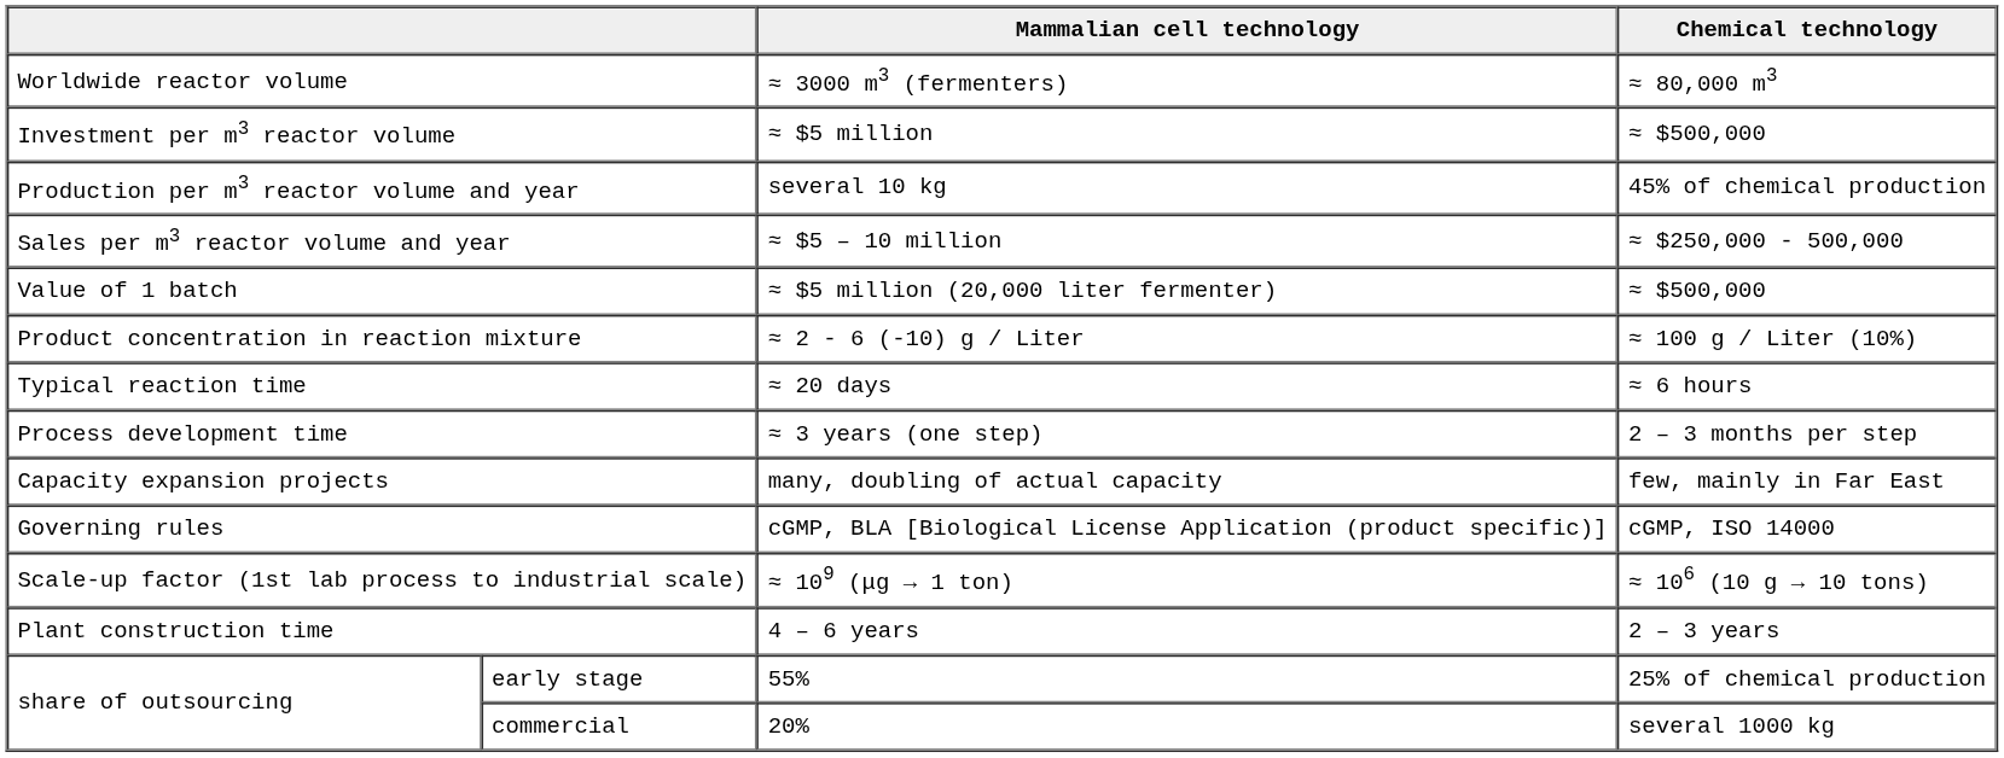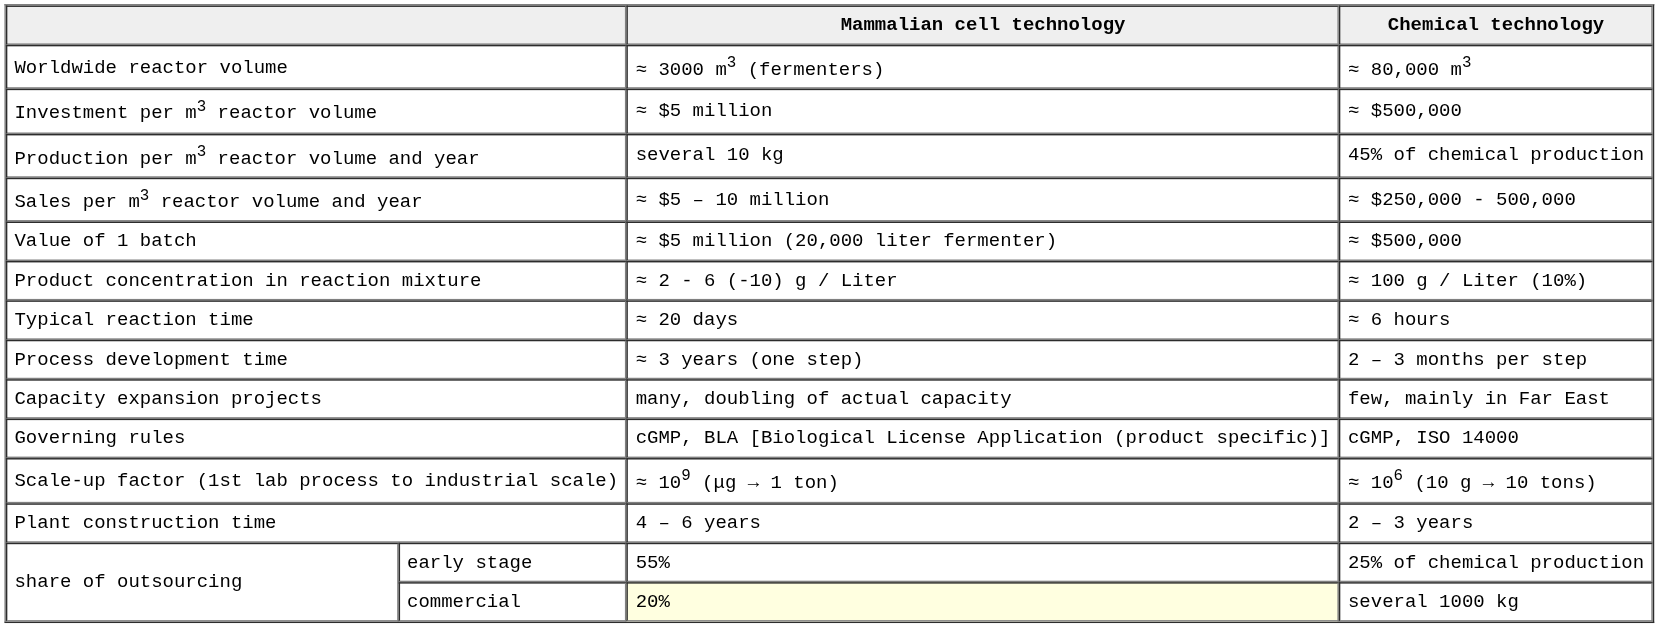commercial | Mammalian cell technology: no background -> lightyellow background
